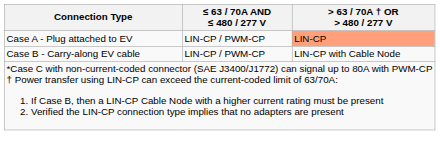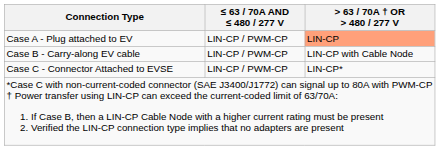+ row: Case C - Connector Attached to EVSE | LIN-CP / PWM-CP | LIN-CP*
